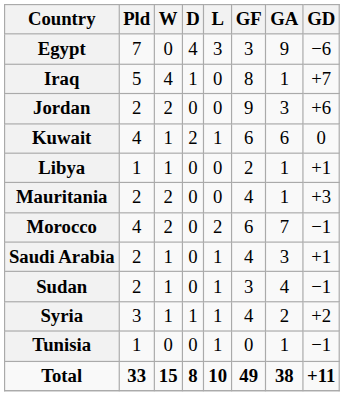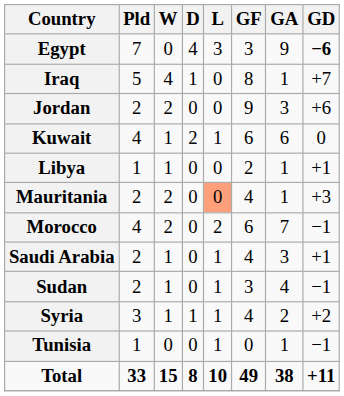Egypt | GD: normal -> bold
Mauritania | L: no background -> lightsalmon background
